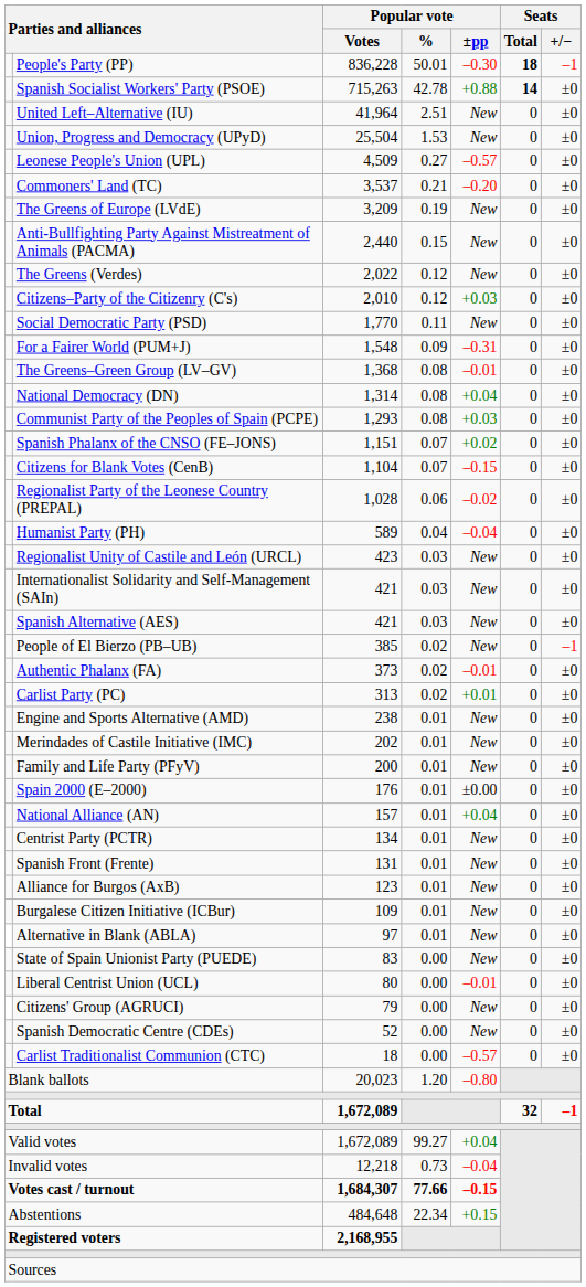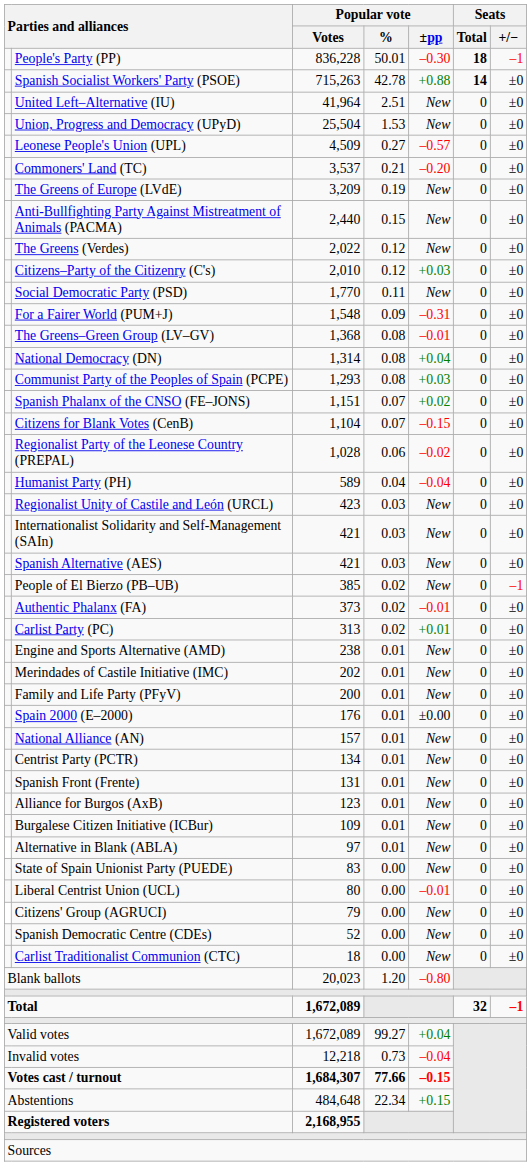National Alliance (AN) | Popular vote / ±pp: +0.04 -> New
Carlist Traditionalist Communion (CTC) | Popular vote / ±pp: –0.57 -> New
